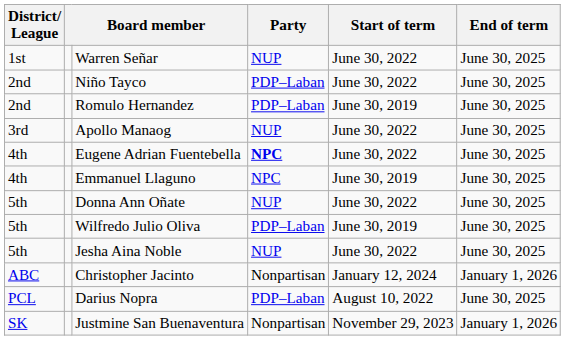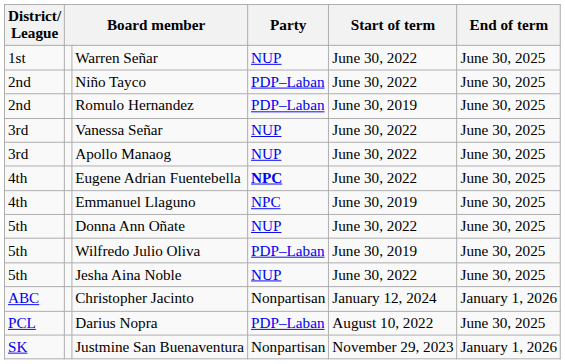+ row: 3rd | Vanessa Señar | NUP | June 30, 2022 | June 30, 2025
